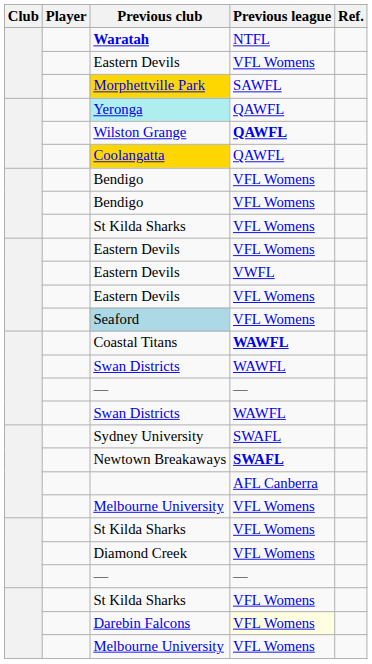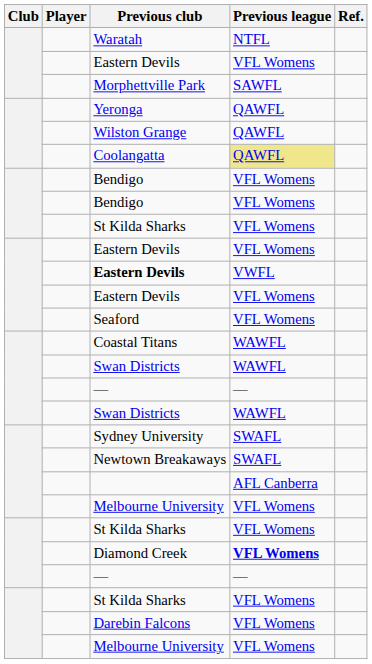Waratah | Previous club: bold -> normal
Morphettville Park | Previous club: gold background -> no background
Yeronga | Previous club: paleturquoise background -> no background
Wilston Grange | Previous league: bold -> normal
Coolangatta | Previous club: gold background -> no background
Coolangatta | Previous league: no background -> khaki background
Eastern Devils / VWFL | Previous club: normal -> bold
Seaford | Previous club: lightblue background -> no background
Coastal Titans | Previous league: bold -> normal
Newtown Breakaways | Previous league: bold -> normal
Diamond Creek | Previous league: normal -> bold
Darebin Falcons | Previous league: lightyellow background -> no background
